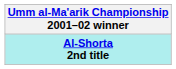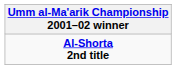row 2 | column 1: paleturquoise background -> no background
